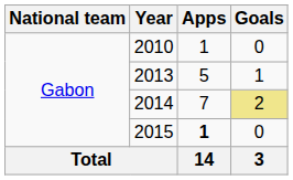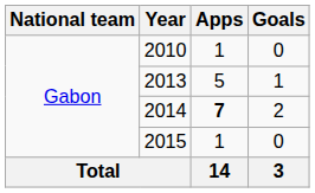2014 | Apps: normal -> bold
2014 | Goals: khaki background -> no background
2015 | Apps: bold -> normal
